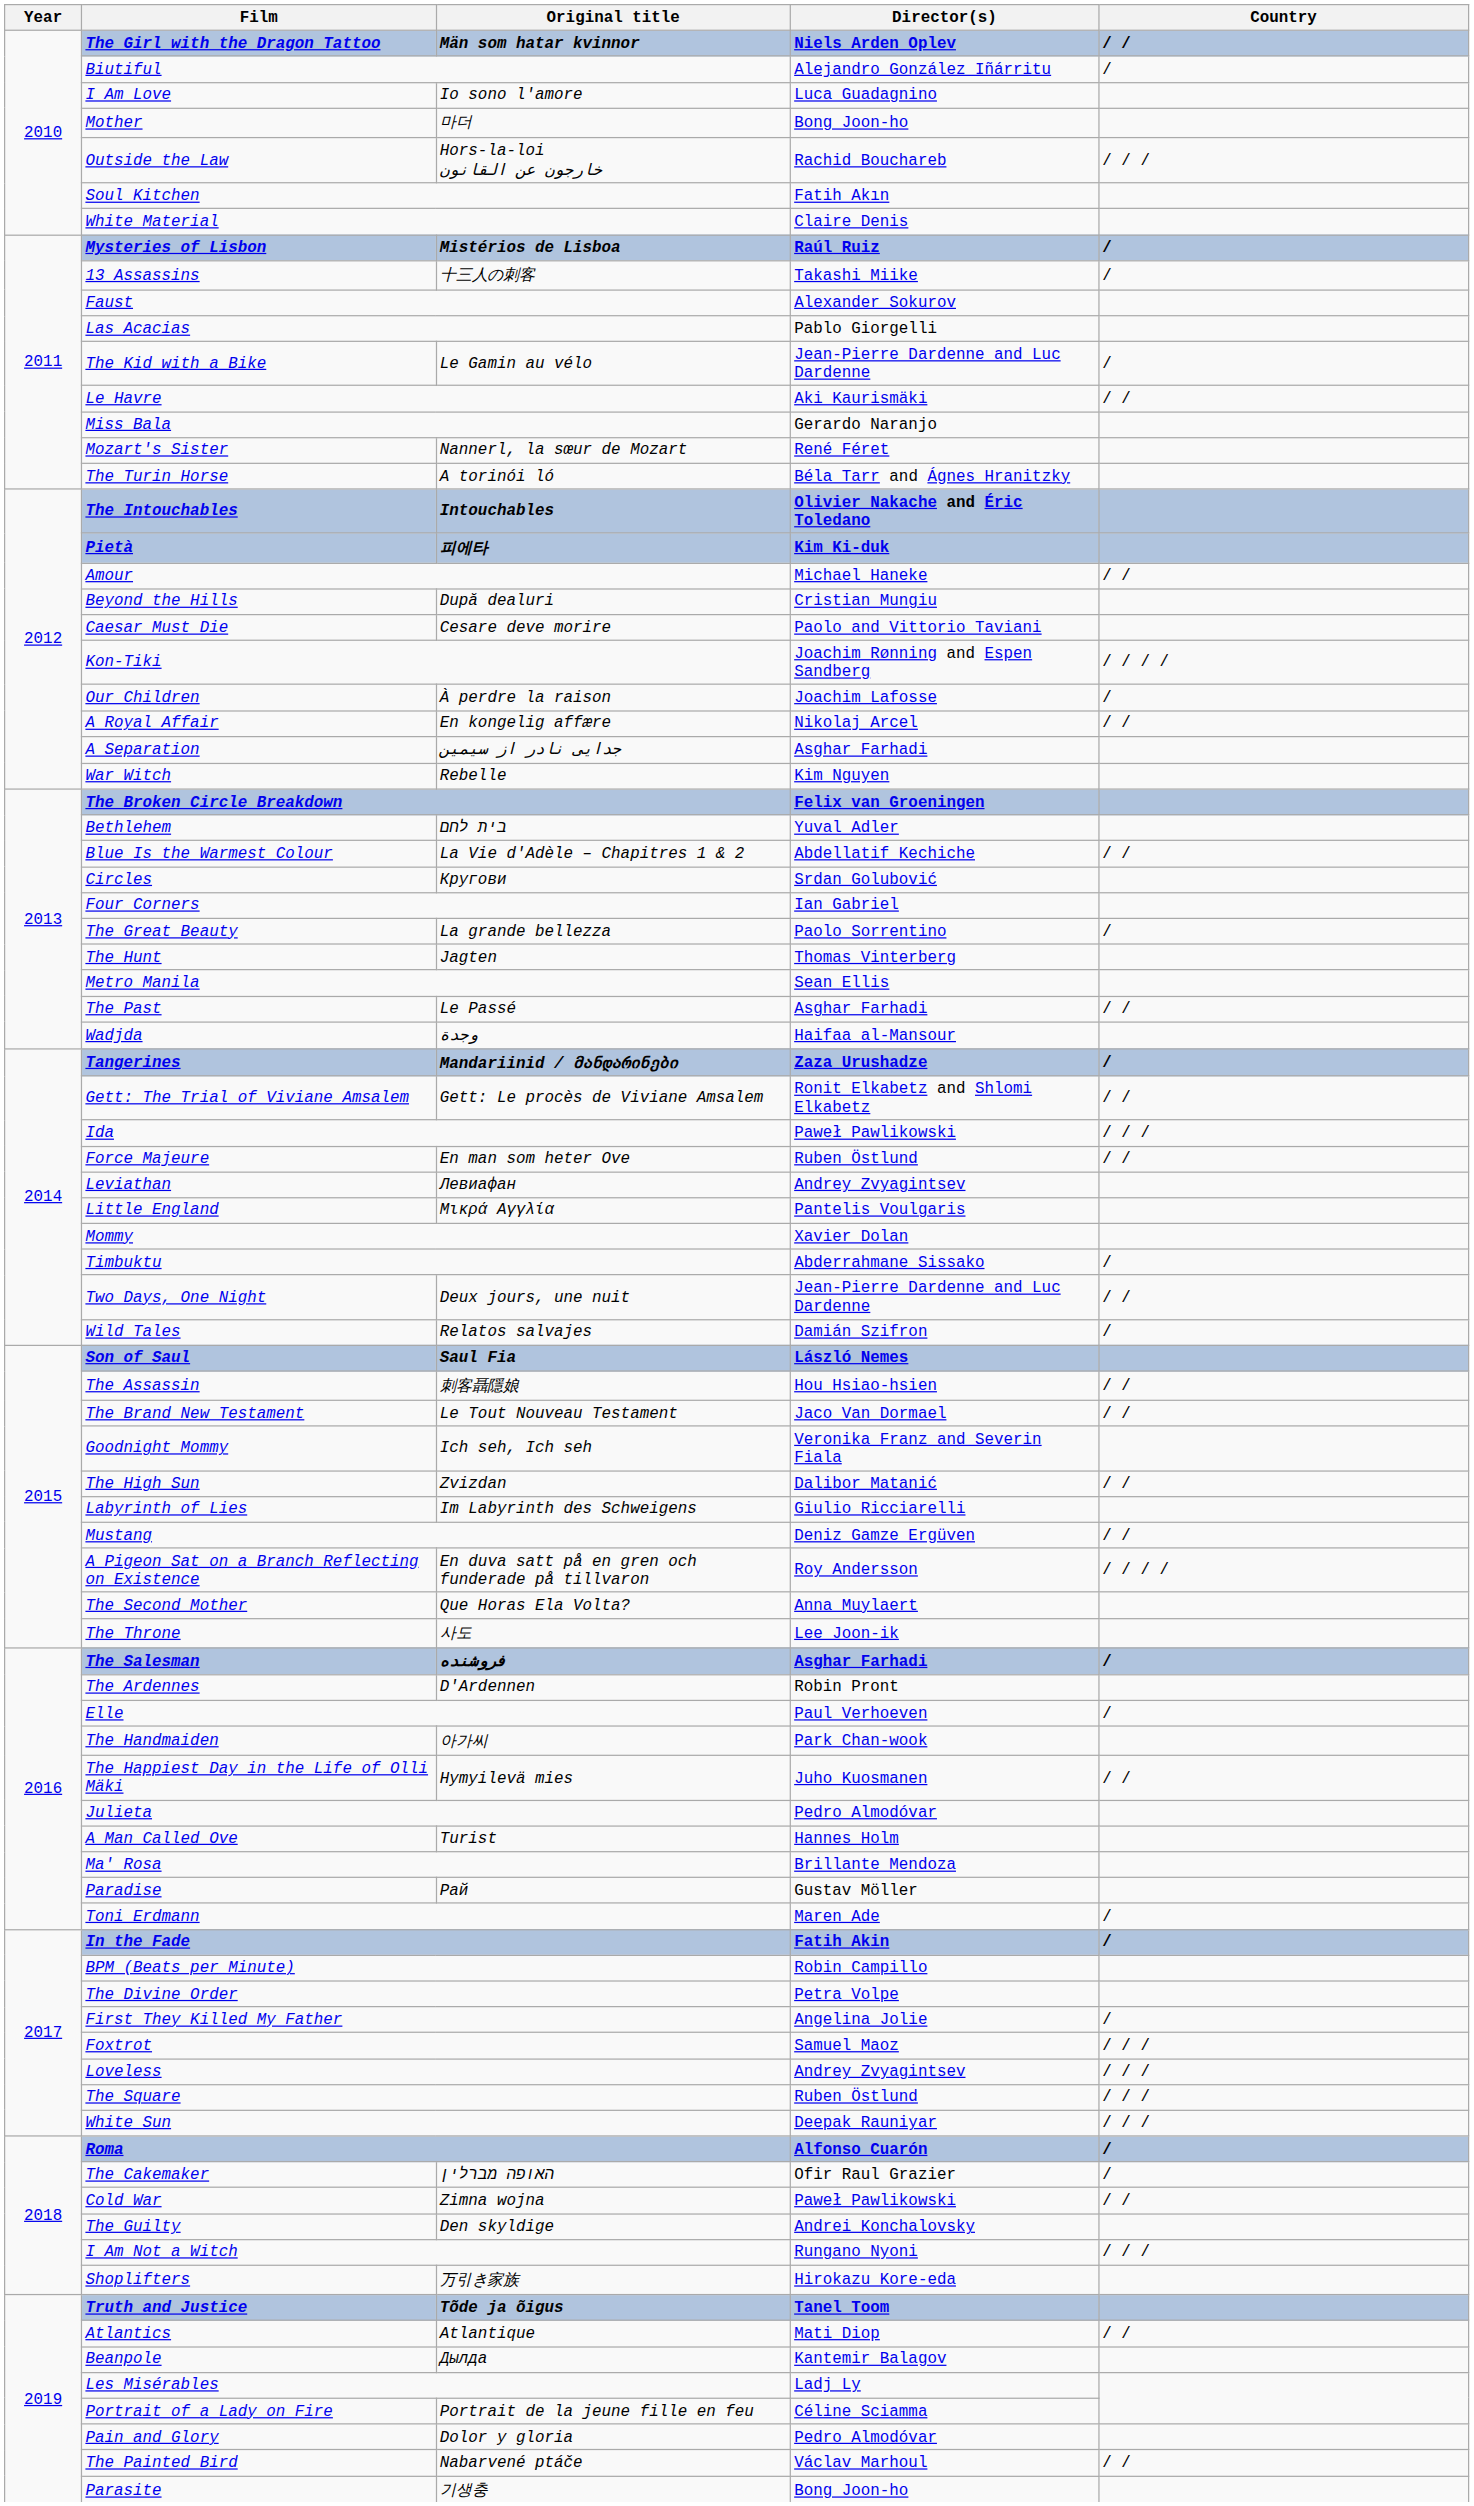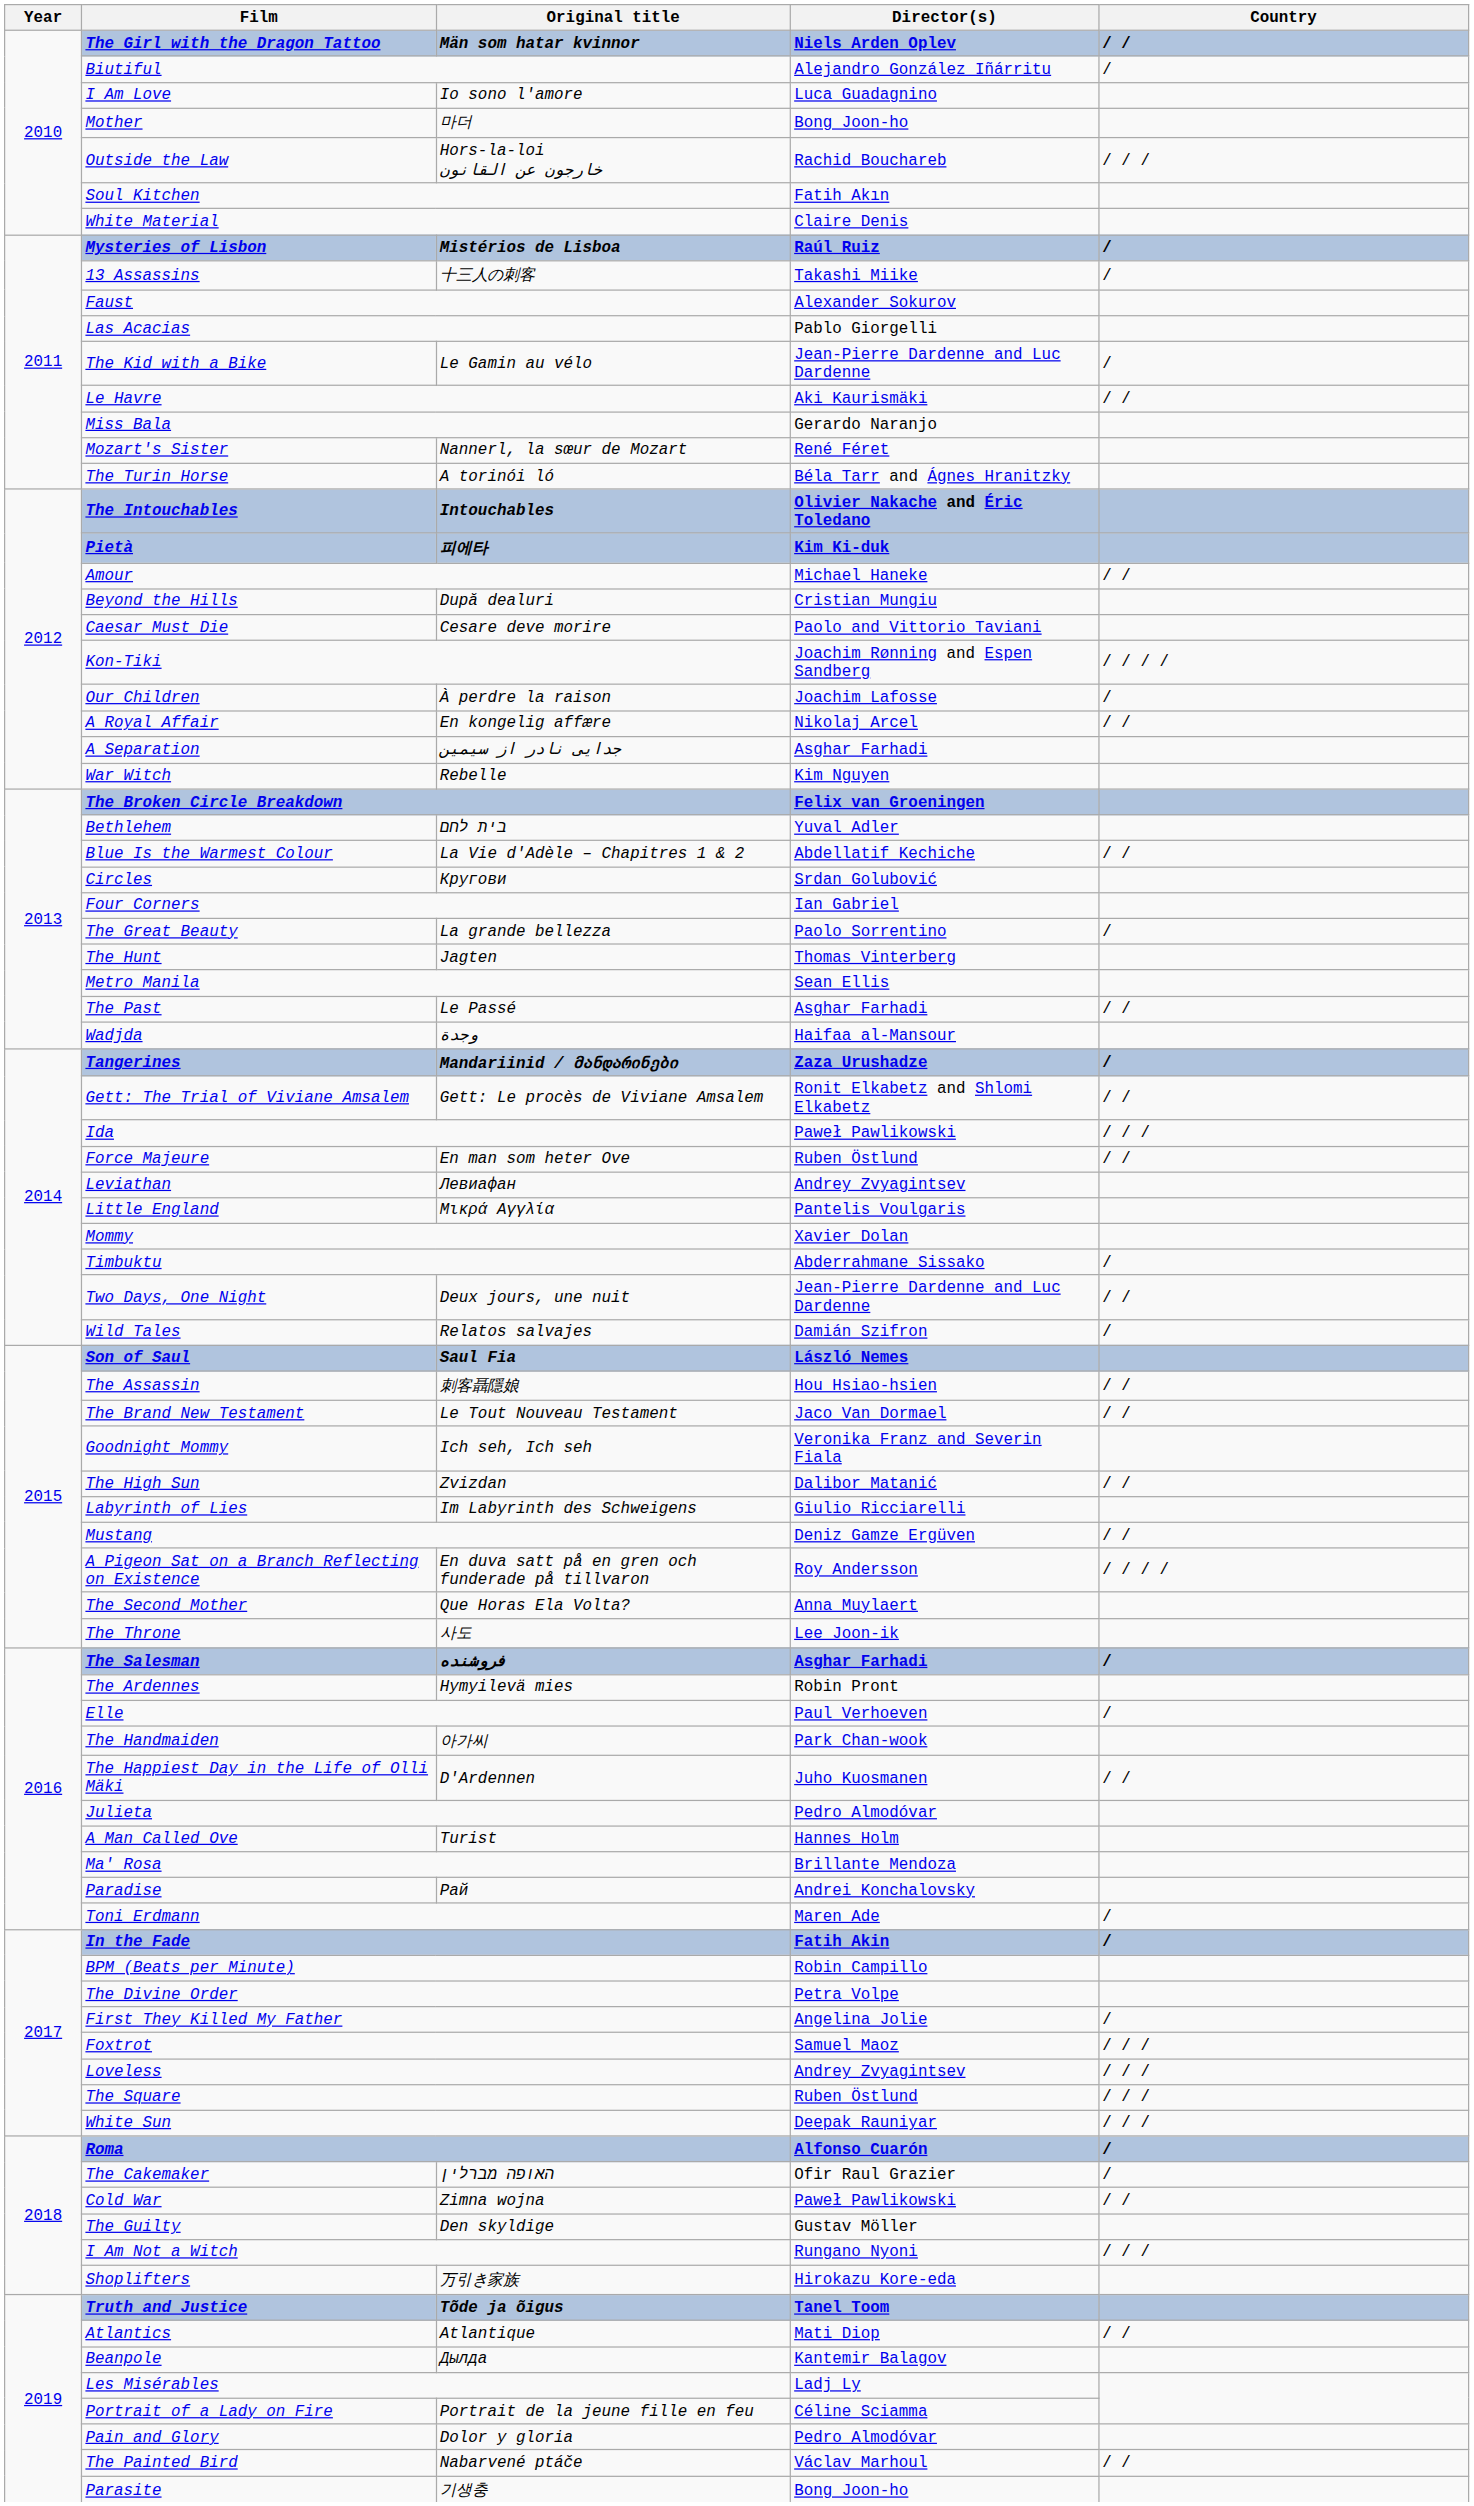The Ardennes | Original title: D'Ardennen -> Hymyilevä mies
The Happiest Day in the Life of Olli Mäki | Original title: Hymyilevä mies -> D'Ardennen
Paradise | Director(s): Gustav Möller -> Andrei Konchalovsky
The Guilty | Director(s): Andrei Konchalovsky -> Gustav Möller
